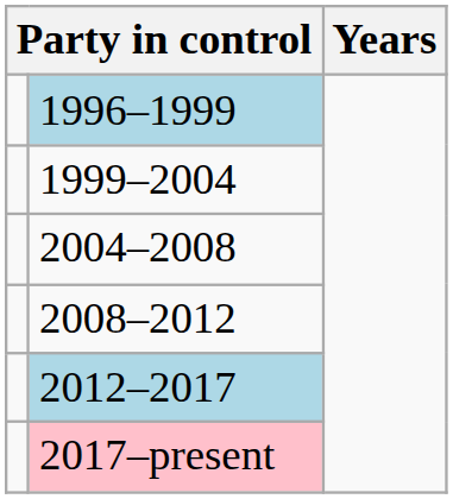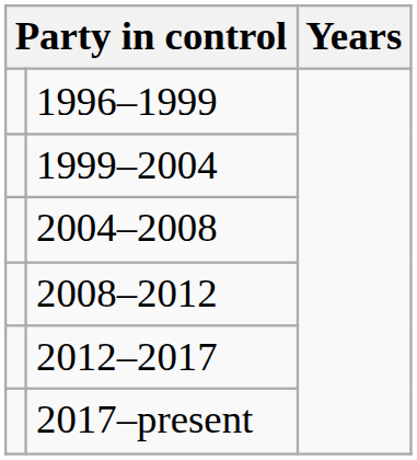1996–1999 | column 2: lightblue background -> no background
2012–2017 | column 2: lightblue background -> no background
2017–present | column 2: pink background -> no background
